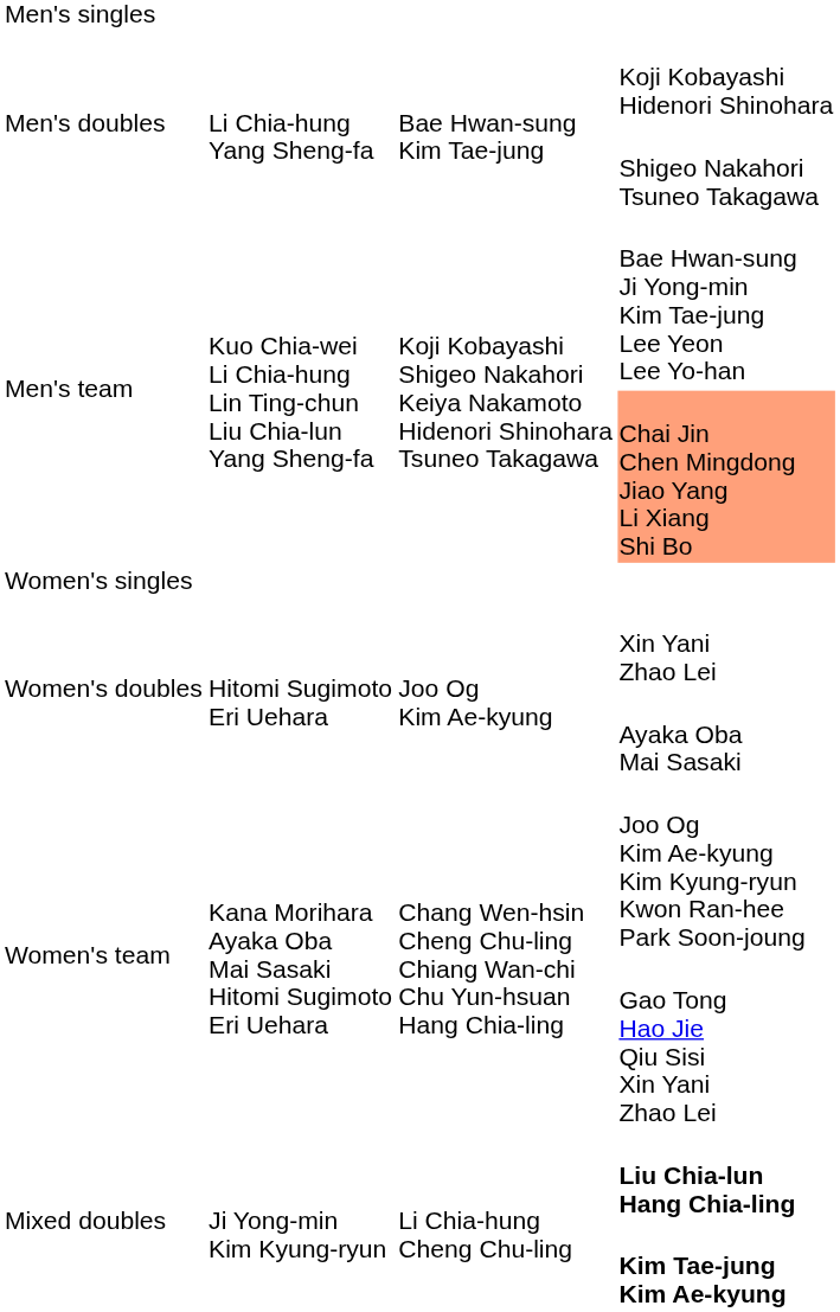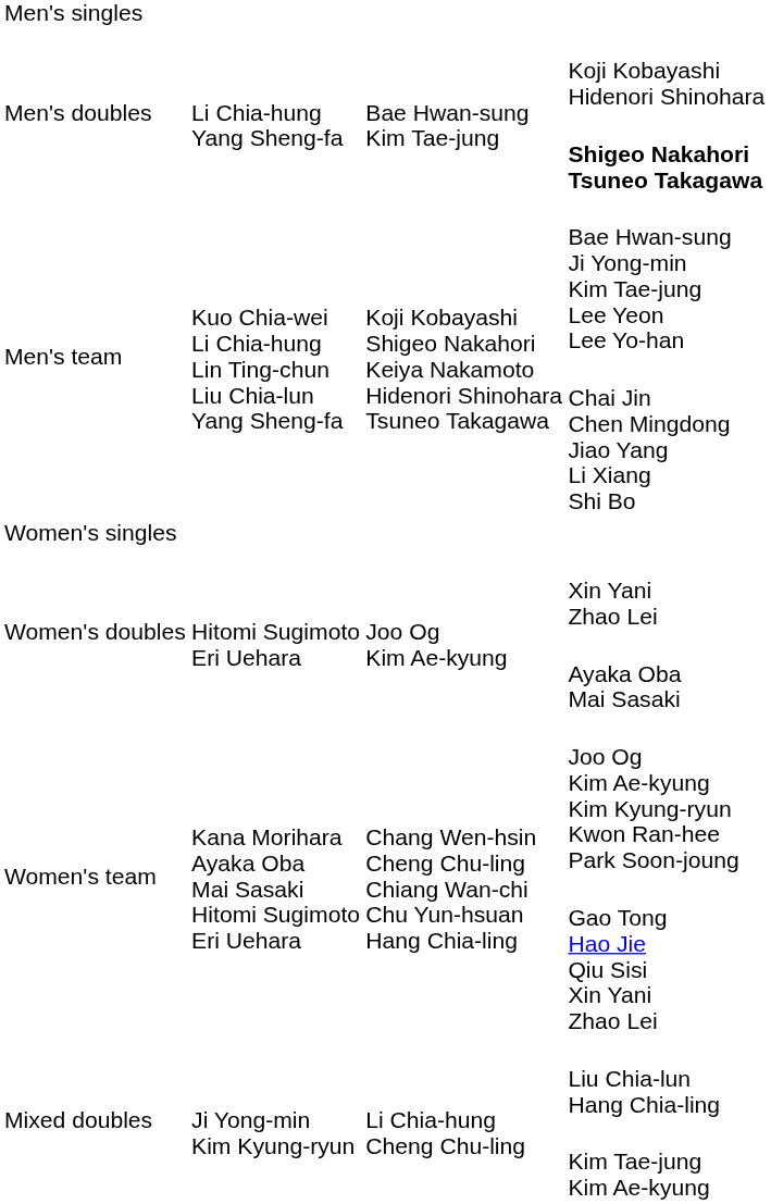Shigeo Nakahori Tsuneo Takagawa | column 4: normal -> bold
Chai Jin Chen Mingdong Jiao Yang Li Xiang Shi Bo | column 4: lightsalmon background -> no background
Liu Chia-lun Hang Chia-ling | column 4: bold -> normal
Kim Tae-jung Kim Ae-kyung | column 4: bold -> normal
